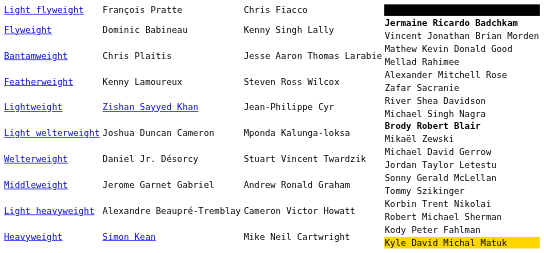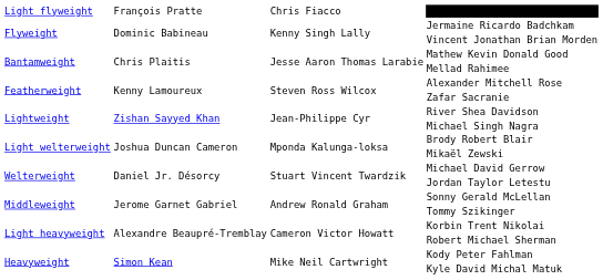Jermaine Ricardo Badchkam | column 4: bold -> normal
Brody Robert Blair | column 4: bold -> normal
Kyle David Michal Matuk | column 4: gold background -> no background
